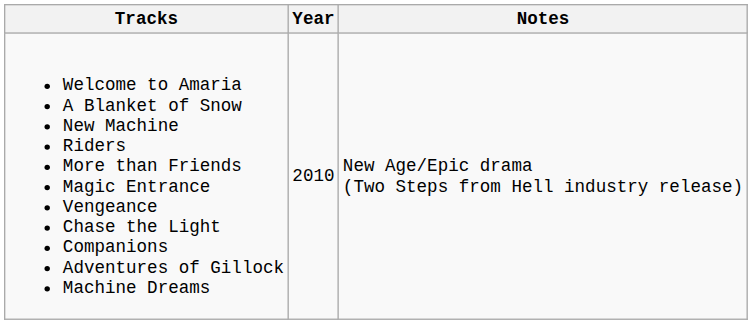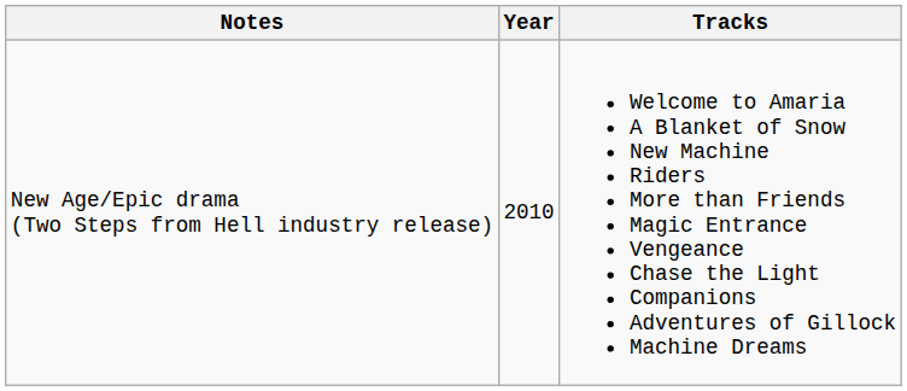columns swapped: Tracks <-> Notes
